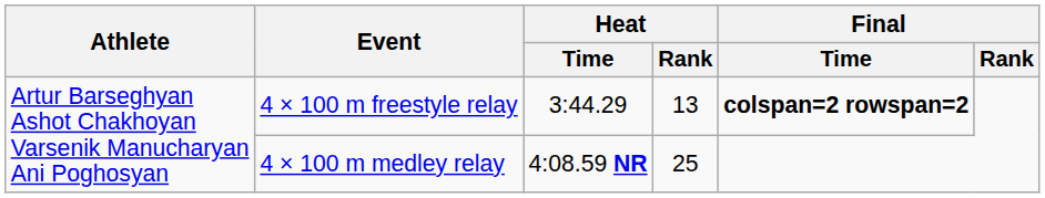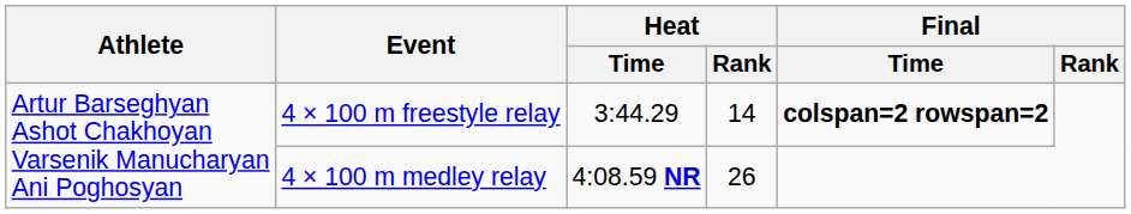4 × 100 m freestyle relay | Heat / Rank: 13 -> 14
4 × 100 m medley relay | Heat / Rank: 25 -> 26
